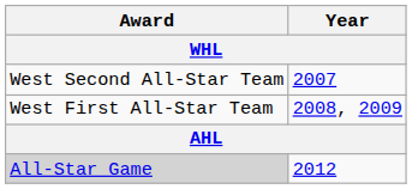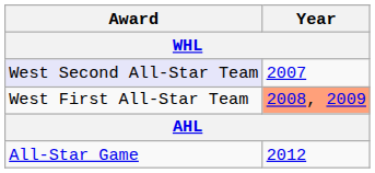row 3 | Award: no background -> lavender background
row 4 | Year: no background -> lightsalmon background
row 6 | Award: lightgrey background -> no background
